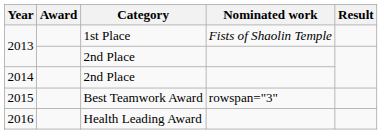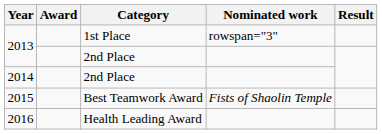2013 / 1st Place | Nominated work: Fists of Shaolin Temple -> rowspan="3"
2015 | Nominated work: rowspan="3" -> Fists of Shaolin Temple
